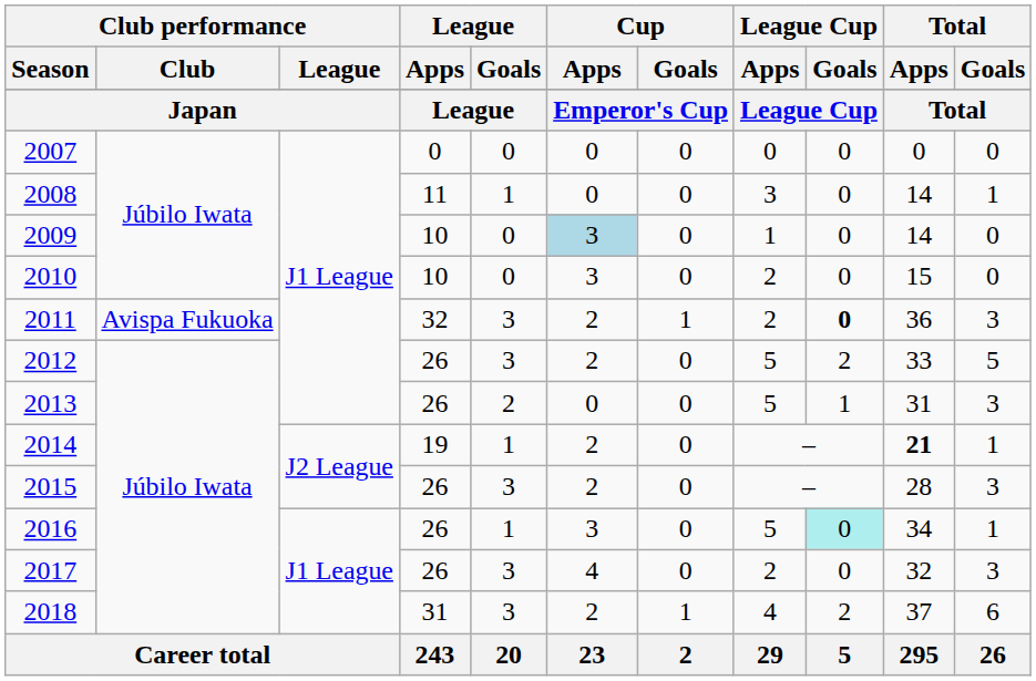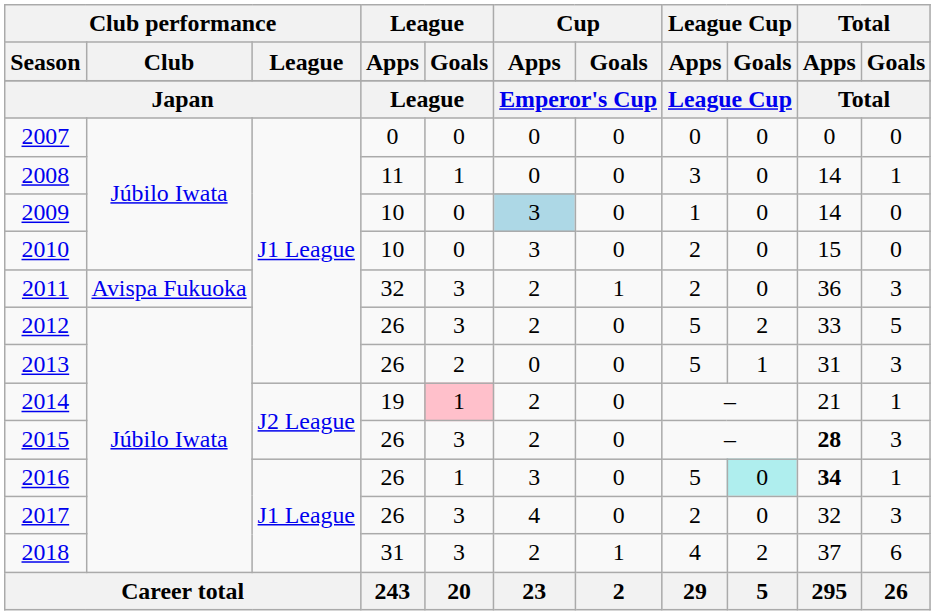2011 | League Cup / Goals: bold -> normal
2014 | League / Goals: no background -> pink background
2014 | Total / Apps: bold -> normal
2015 | Total / Apps: normal -> bold
2016 | Total / Apps: normal -> bold
